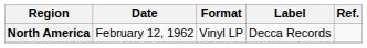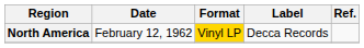North America | Format: no background -> gold background
